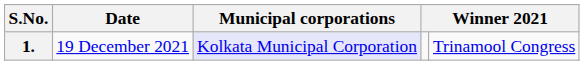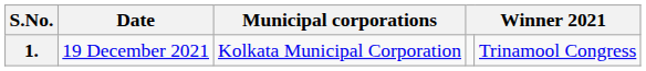1. | Municipal corporations: lavender background -> no background
